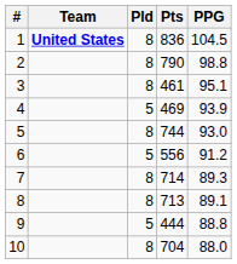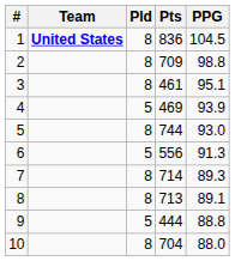2 | Pts: 790 -> 709
6 | PPG: 91.2 -> 91.3
